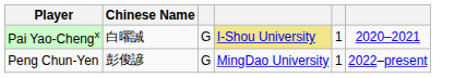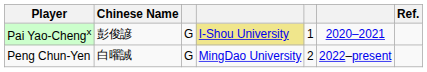+ column: Ref.
Pai Yao-Chengx | Chinese Name: 白曜誠 -> 彭俊諺
Peng Chun-Yen | Chinese Name: 彭俊諺 -> 白曜誠
Peng Chun-Yen | column 5: 1 -> 2
